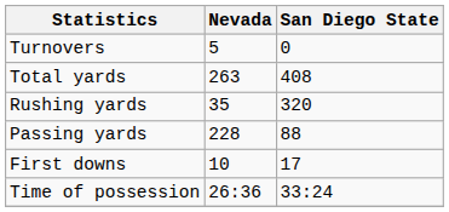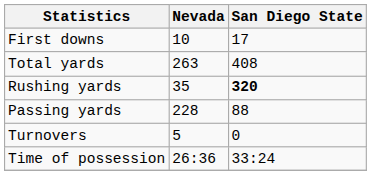rows swapped: First downs <-> Turnovers
Rushing yards | San Diego State: normal -> bold
